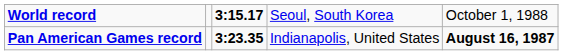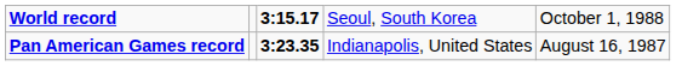Pan American Games record | column 5: bold -> normal
